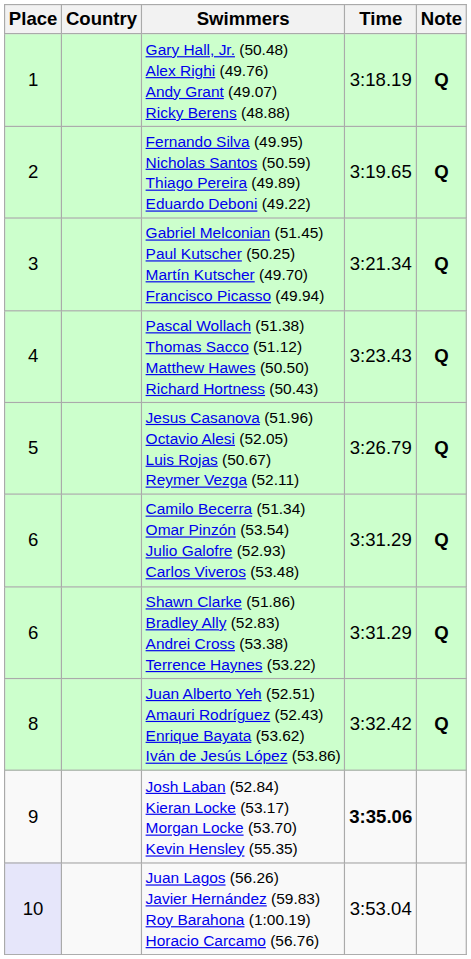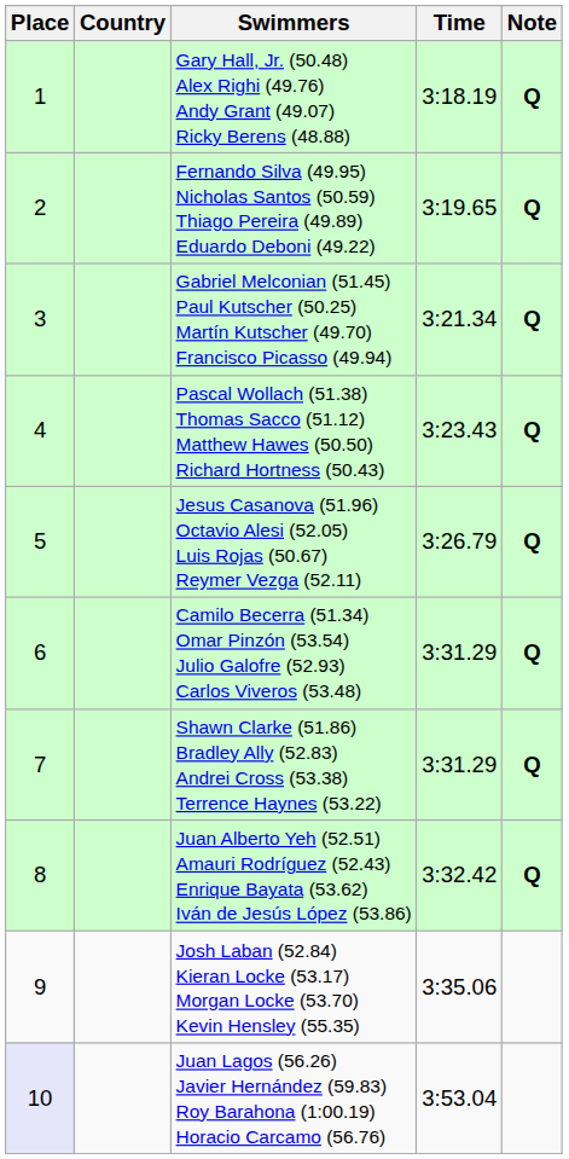row 8 | Place: 6 -> 7
row 10 | Time: bold -> normal
